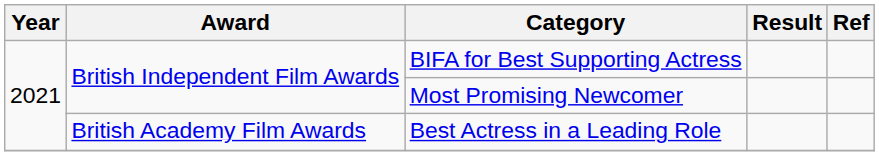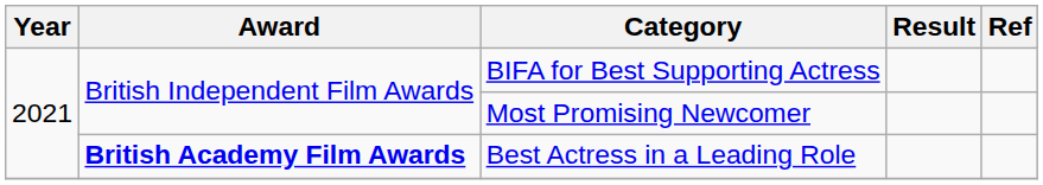Best Actress in a Leading Role | Award: normal -> bold
